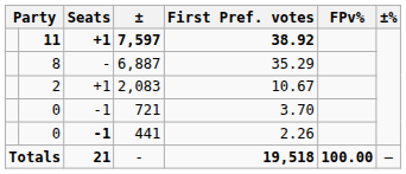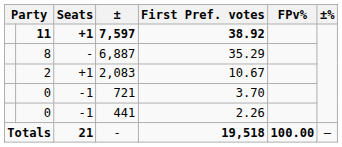441 | Seats: bold -> normal
